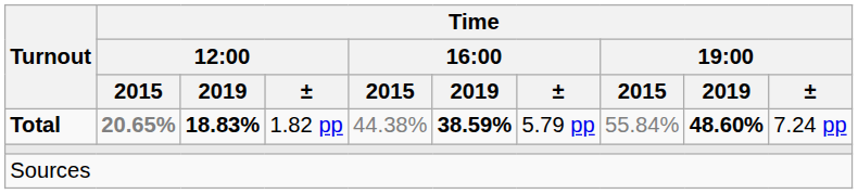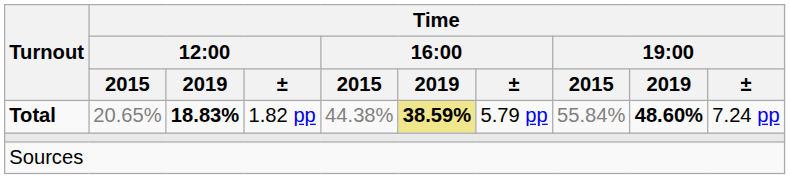Total | Time / 12:00 / 2015: bold -> normal
Total | Time / 16:00 / 2019: no background -> khaki background
